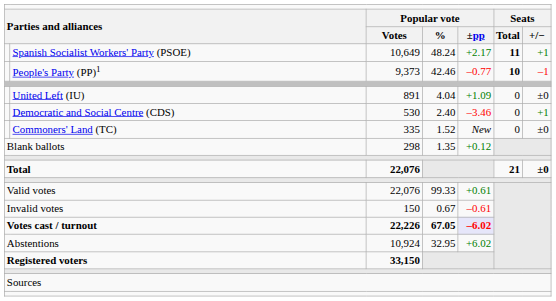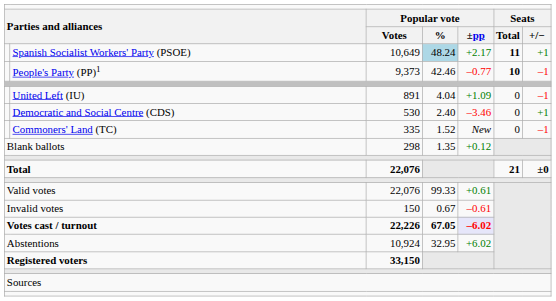Spanish Socialist Workers' Party (PSOE) | column 4: no background -> lightblue background
United Left (IU) | column 7: ±0 -> –1
Commoners' Land (TC) | column 7: ±0 -> –1
